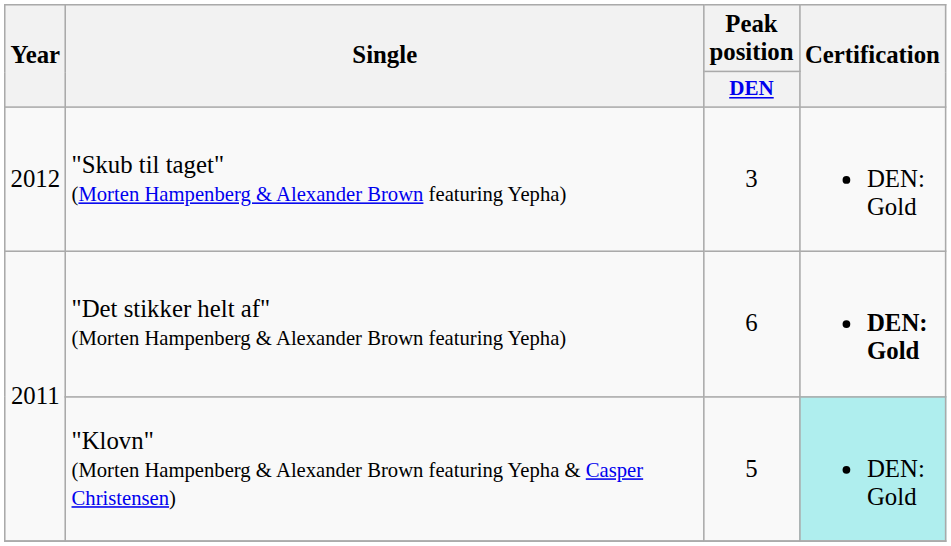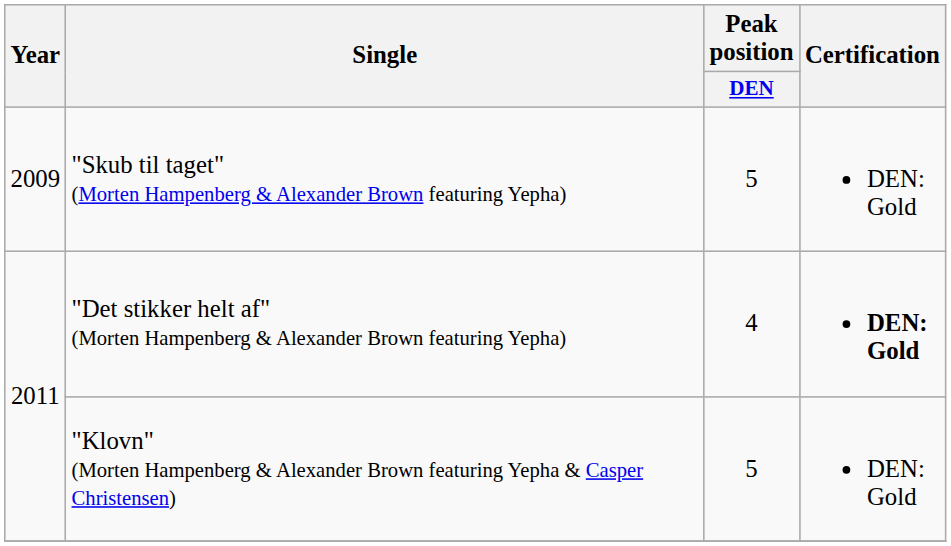row 3 | Year: 2012 -> 2009
row 3 | Peak position / DEN: 3 -> 5
row 4 | Peak position / DEN: 6 -> 4
row 5 | Certification: paleturquoise background -> no background
